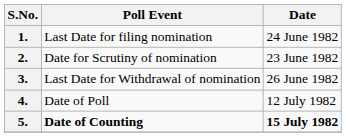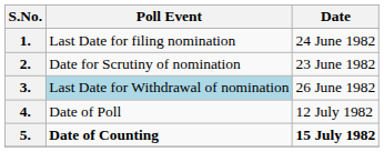3. | Poll Event: no background -> lightblue background
